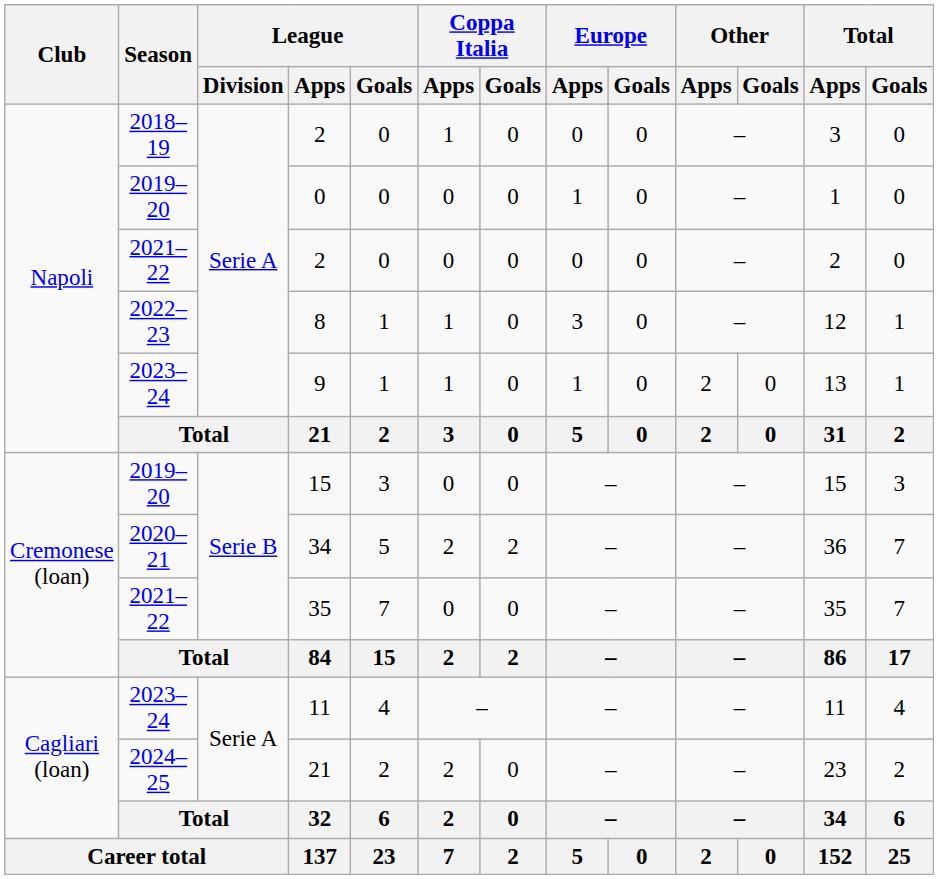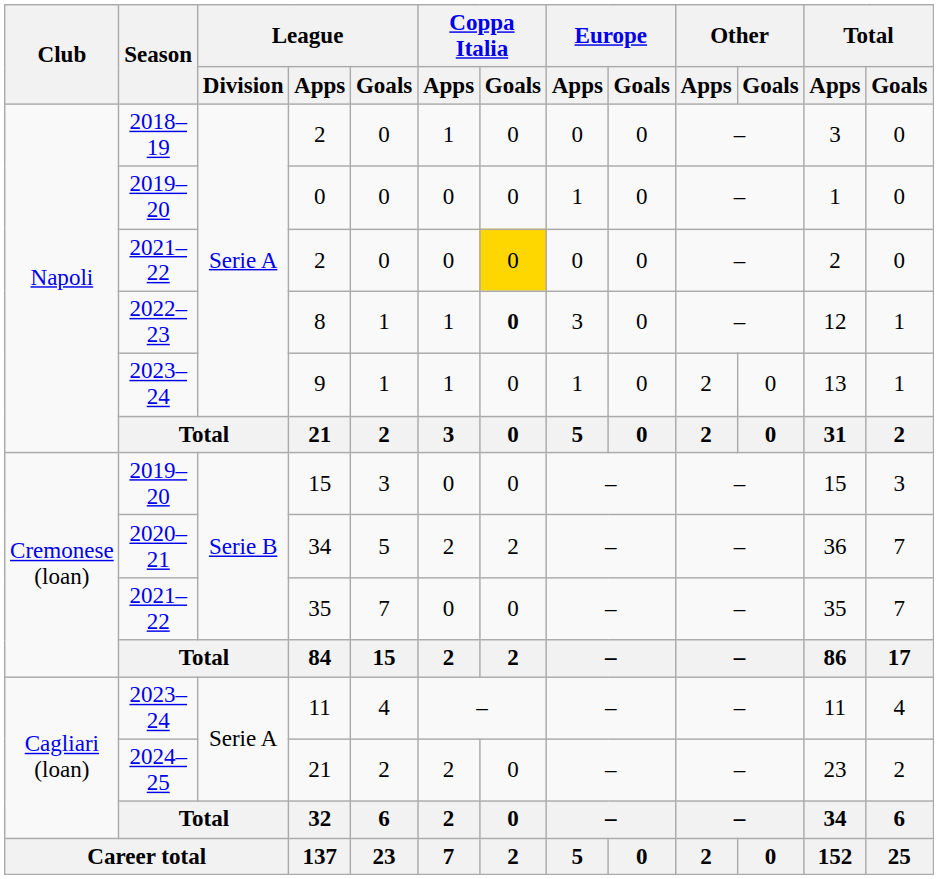2021–22 / 2 | Coppa Italia / Goals: no background -> gold background
8 | Coppa Italia / Goals: normal -> bold
